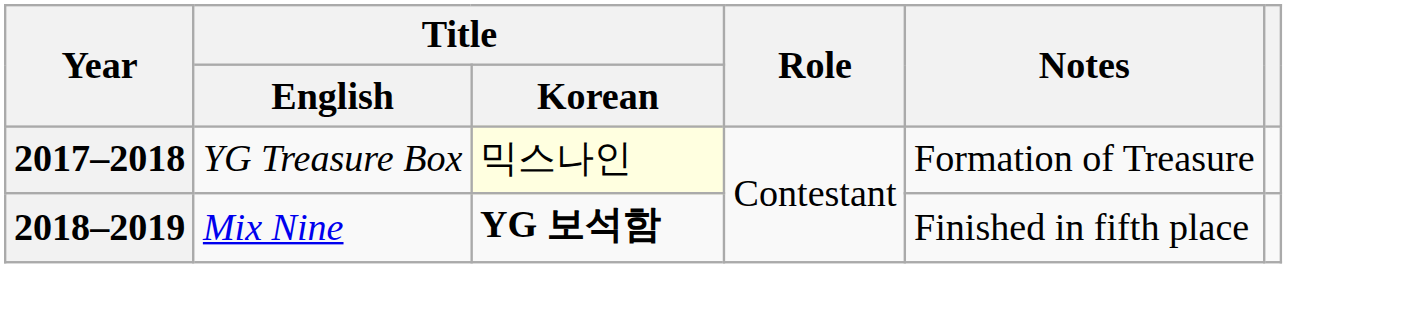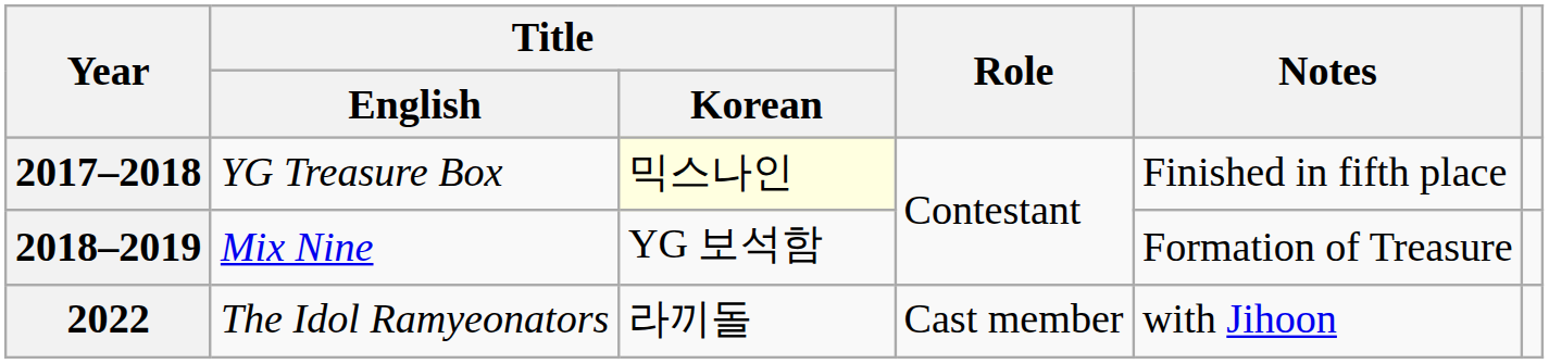2017–2018 | Notes: Formation of Treasure -> Finished in fifth place
2018–2019 | Title / Korean: bold -> normal
2018–2019 | Notes: Finished in fifth place -> Formation of Treasure
+ row: 2022 | The Idol Ramyeonators | 라끼돌 | Cast member | with Jihoon
